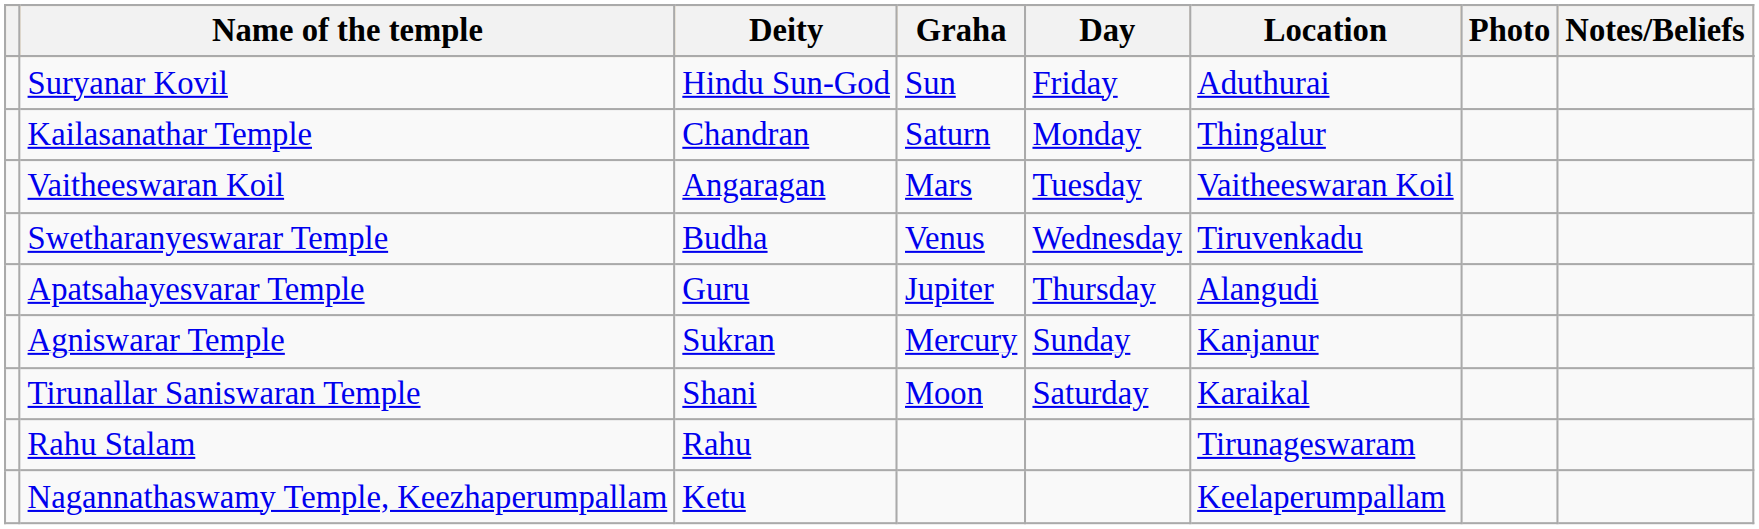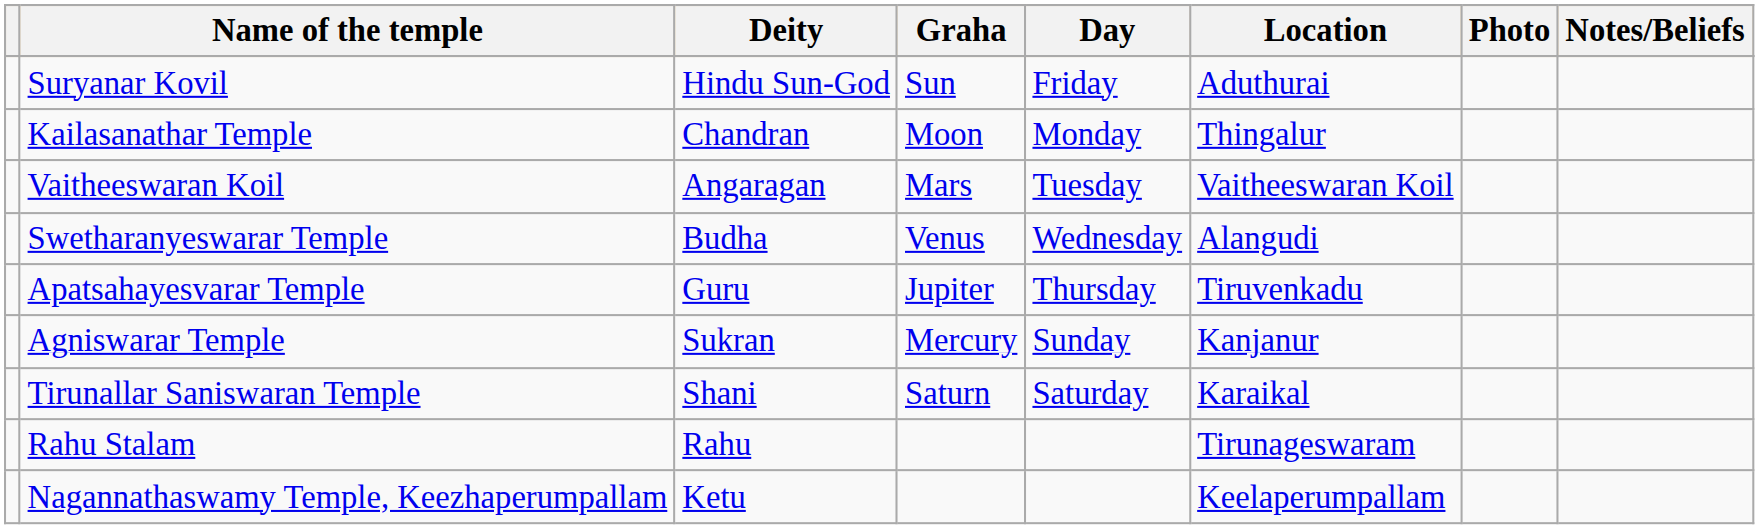Kailasanathar Temple | Graha: Saturn -> Moon
Swetharanyeswarar Temple | Location: Tiruvenkadu -> Alangudi
Apatsahayesvarar Temple | Location: Alangudi -> Tiruvenkadu
Tirunallar Saniswaran Temple | Graha: Moon -> Saturn
